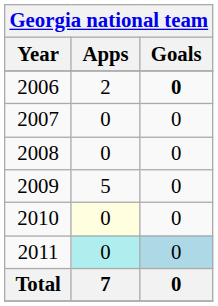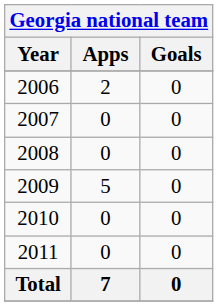2006 | Goals: bold -> normal
2010 | Apps: lightyellow background -> no background
2011 | Apps: paleturquoise background -> no background
2011 | Goals: lightblue background -> no background
